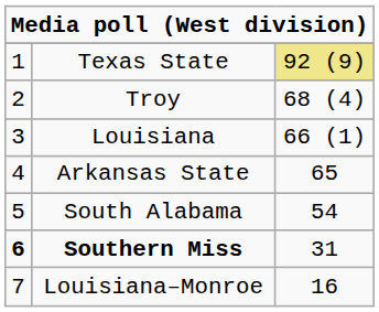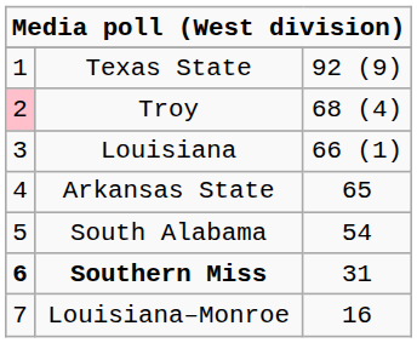Texas State | column 3: khaki background -> no background
Troy | column 1: no background -> pink background
